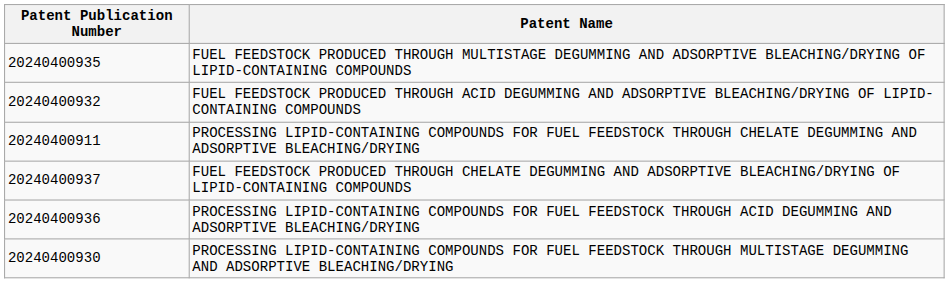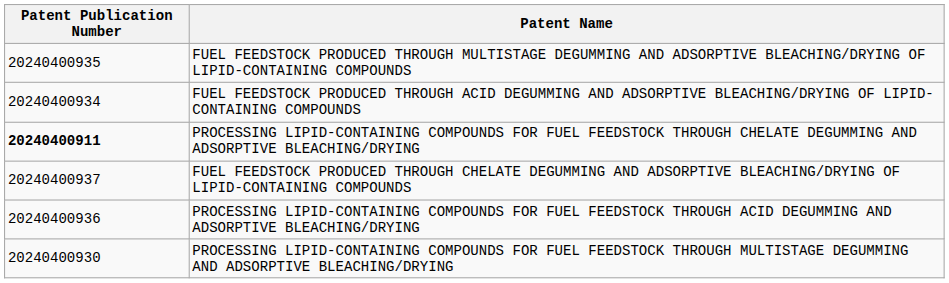row 3 | Patent Publication Number: 20240400932 -> 20240400934
row 4 | Patent Publication Number: normal -> bold
